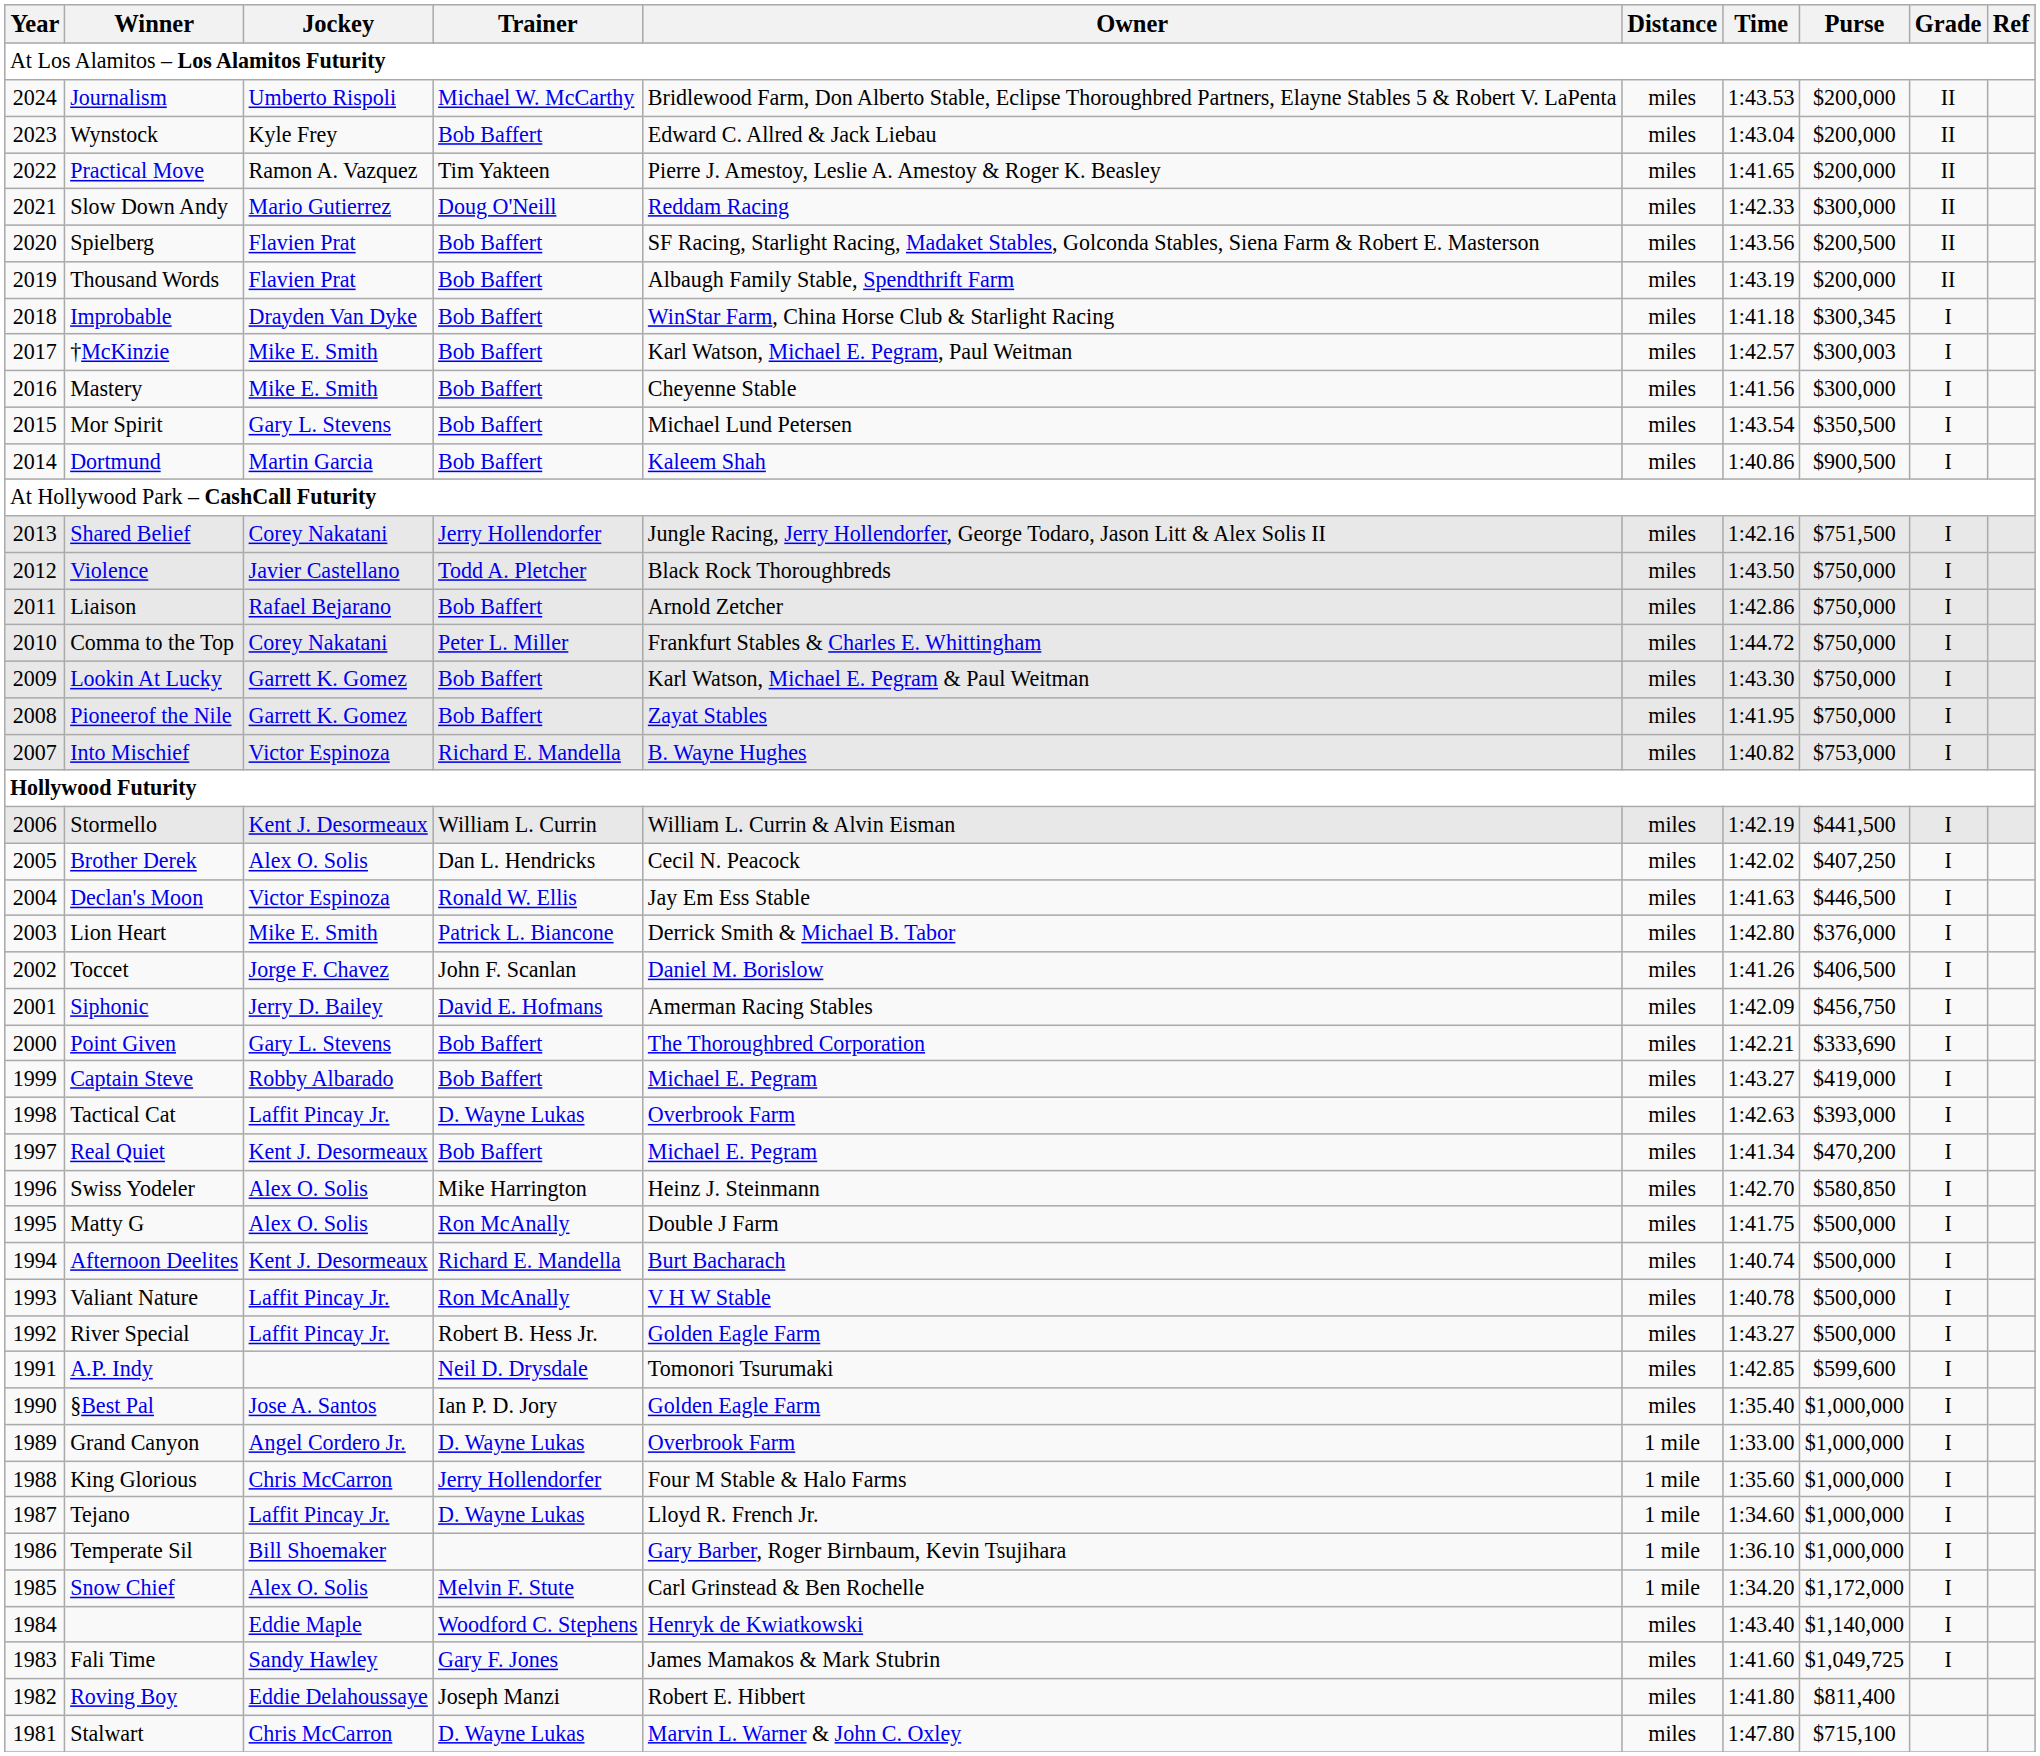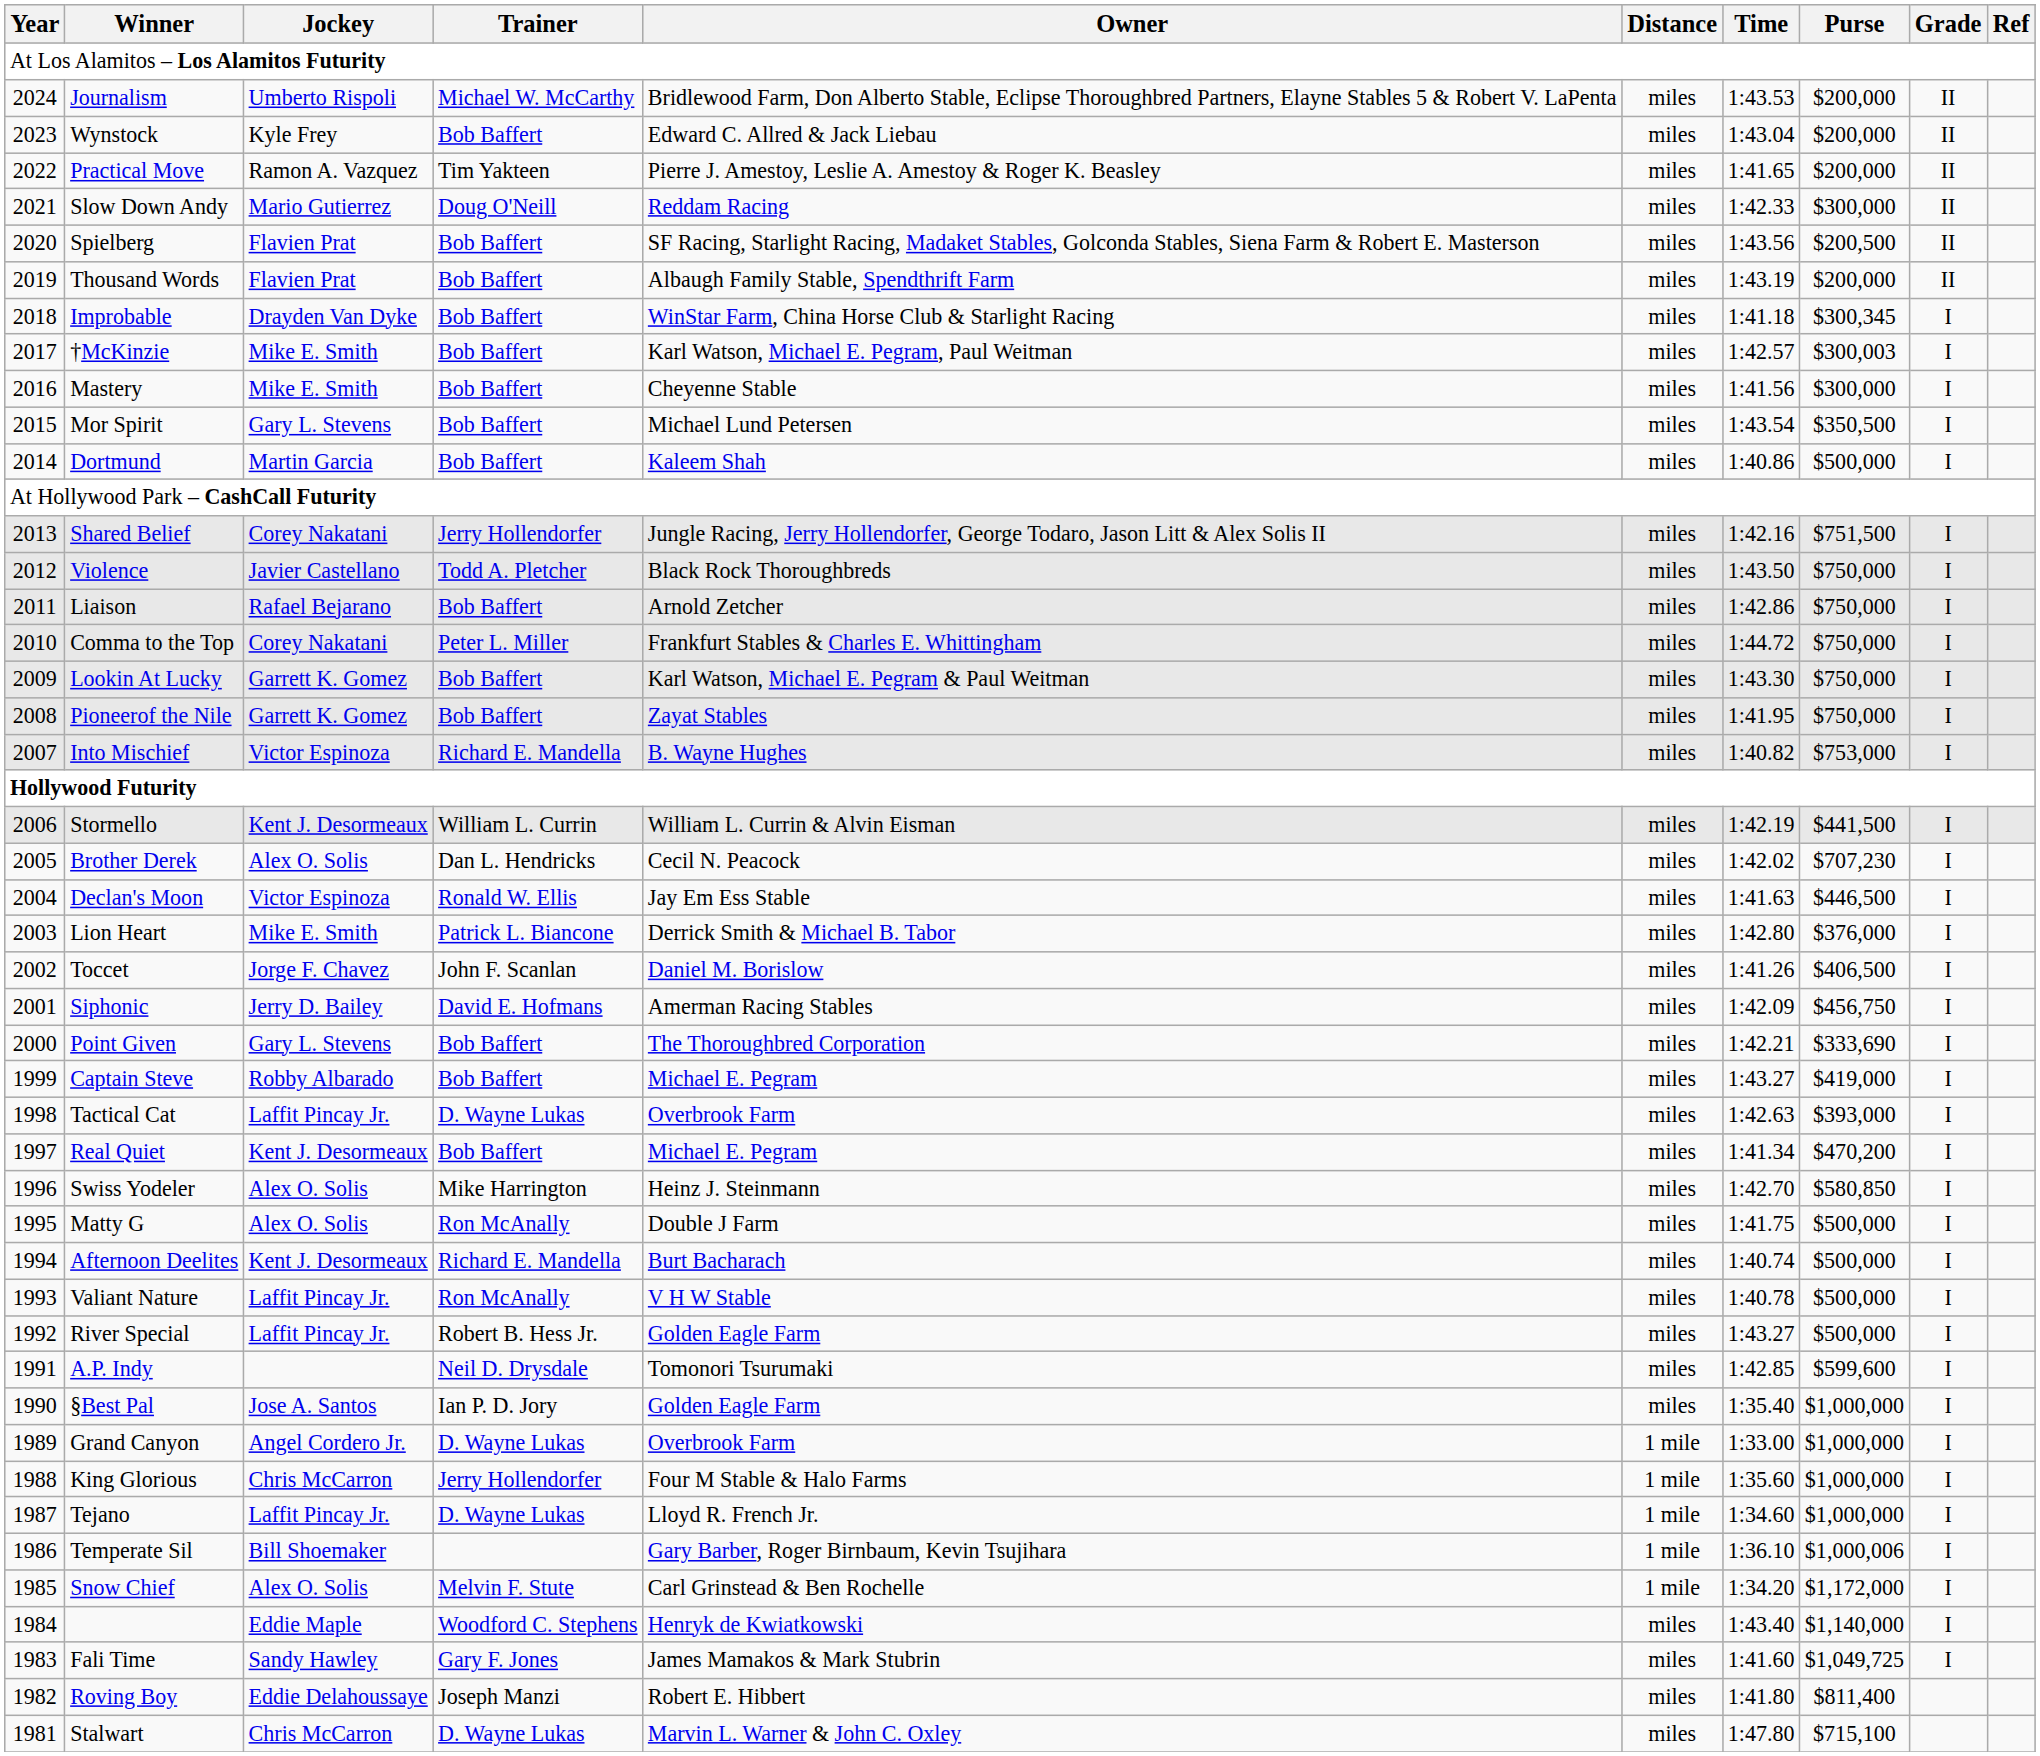Dortmund | Purse: $900,500 -> $500,000
Brother Derek | Purse: $407,250 -> $707,230
Temperate Sil | Purse: $1,000,000 -> $1,000,006
